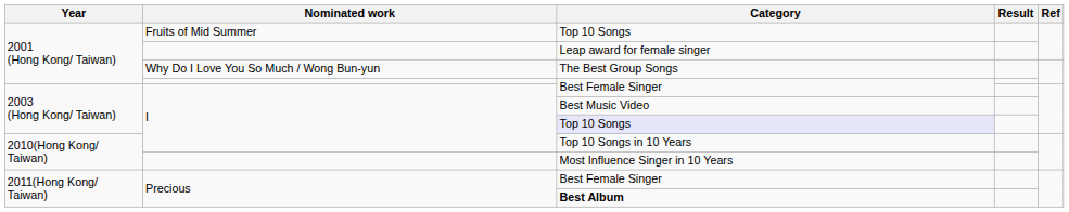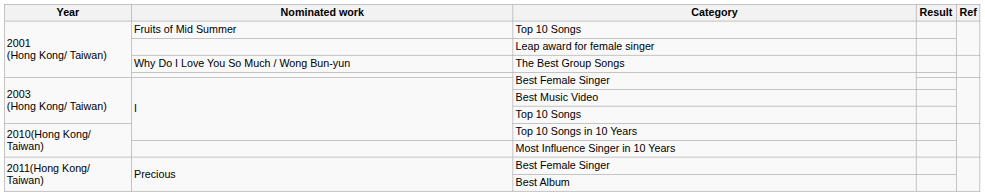I / Top 10 Songs | Category: lavender background -> no background
Best Album | Category: bold -> normal
